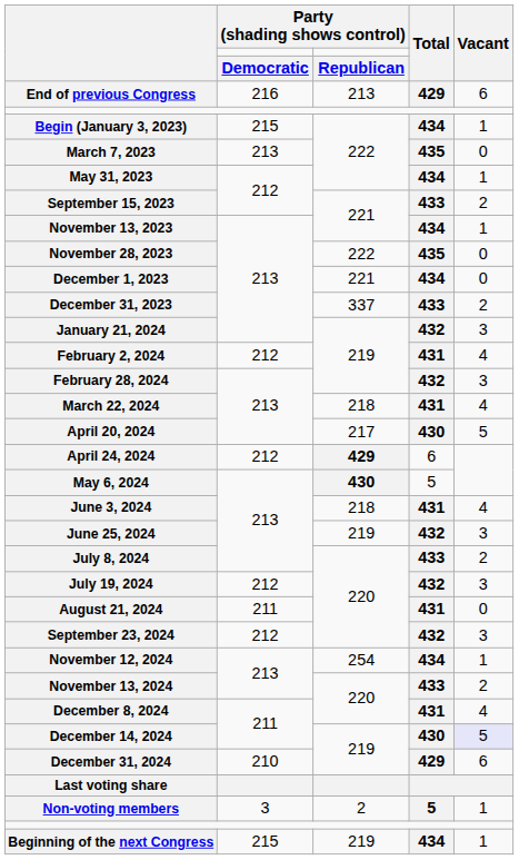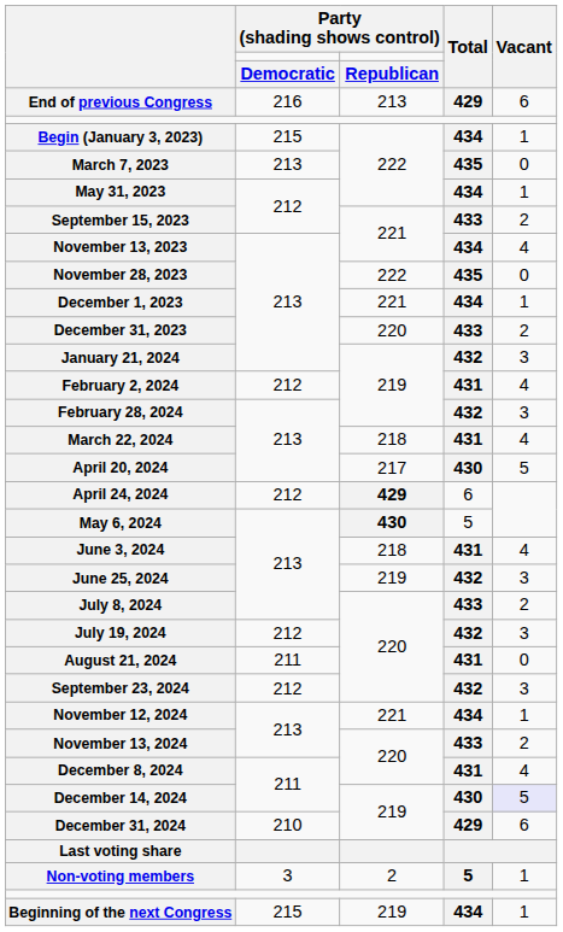November 13, 2023 | Vacant: 1 -> 4
December 1, 2023 | Vacant: 0 -> 1
December 31, 2023 | column 3: 337 -> 220
November 12, 2024 | column 3: 254 -> 221
